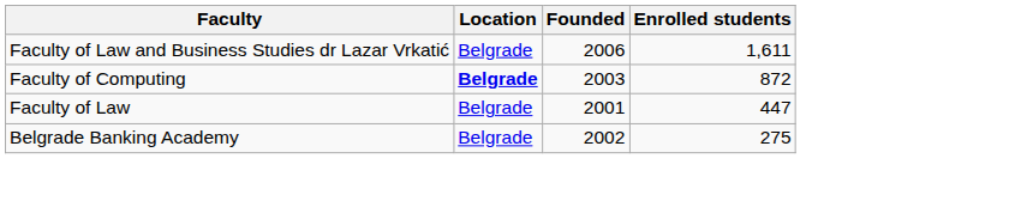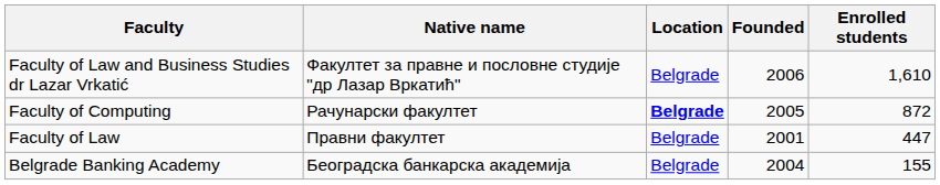+ column: Native name | Факултет за правне и пословне студије "др Лазар Вркатић" | Рачунарски факултет | Правни факултет | Београдска банкарска академија
Faculty of Law and Business Studies dr Lazar Vrkatić | Enrolled students: 1,611 -> 1,610
Faculty of Computing | Founded: 2003 -> 2005
Belgrade Banking Academy | Founded: 2002 -> 2004
Belgrade Banking Academy | Enrolled students: 275 -> 155
